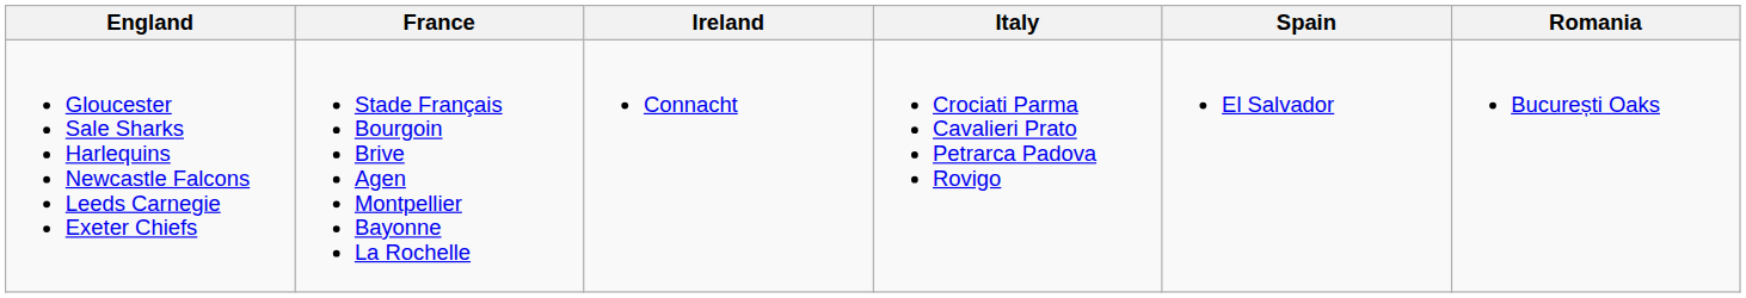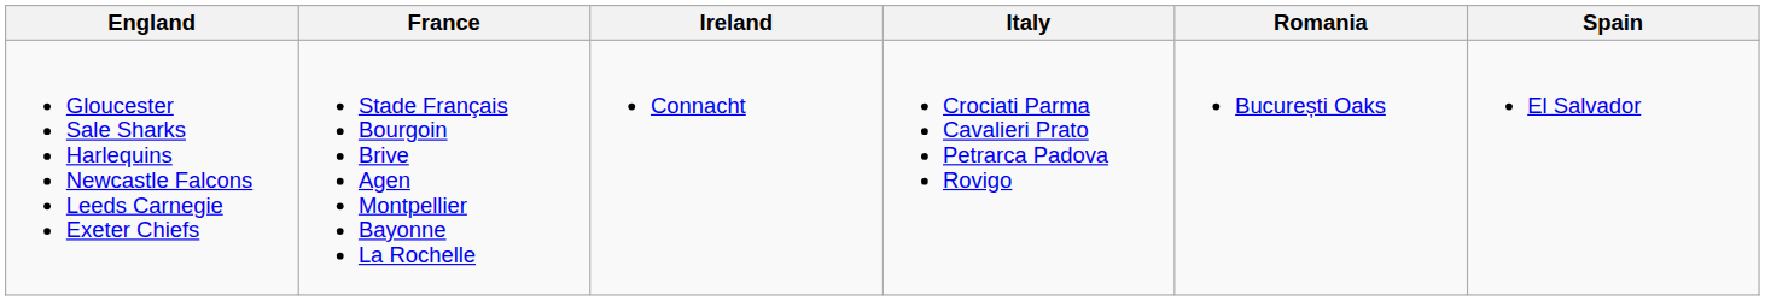columns swapped: Romania <-> Spain
